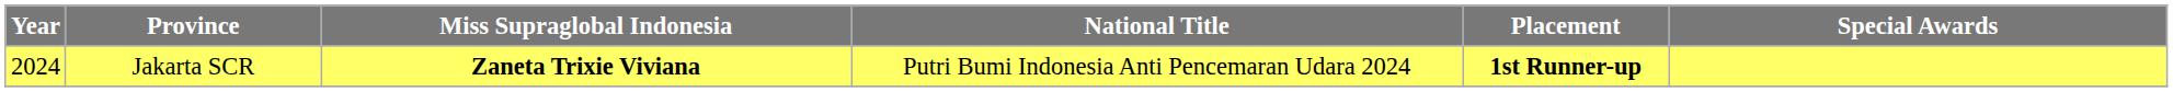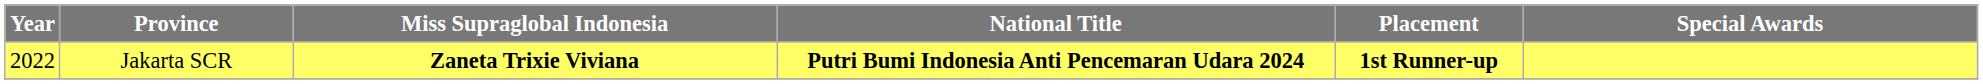Jakarta SCR | Year: 2024 -> 2022
Jakarta SCR | National Title: normal -> bold
